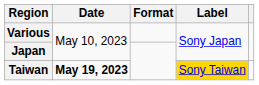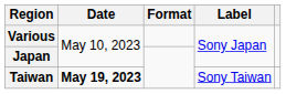Taiwan | Label: gold background -> no background
